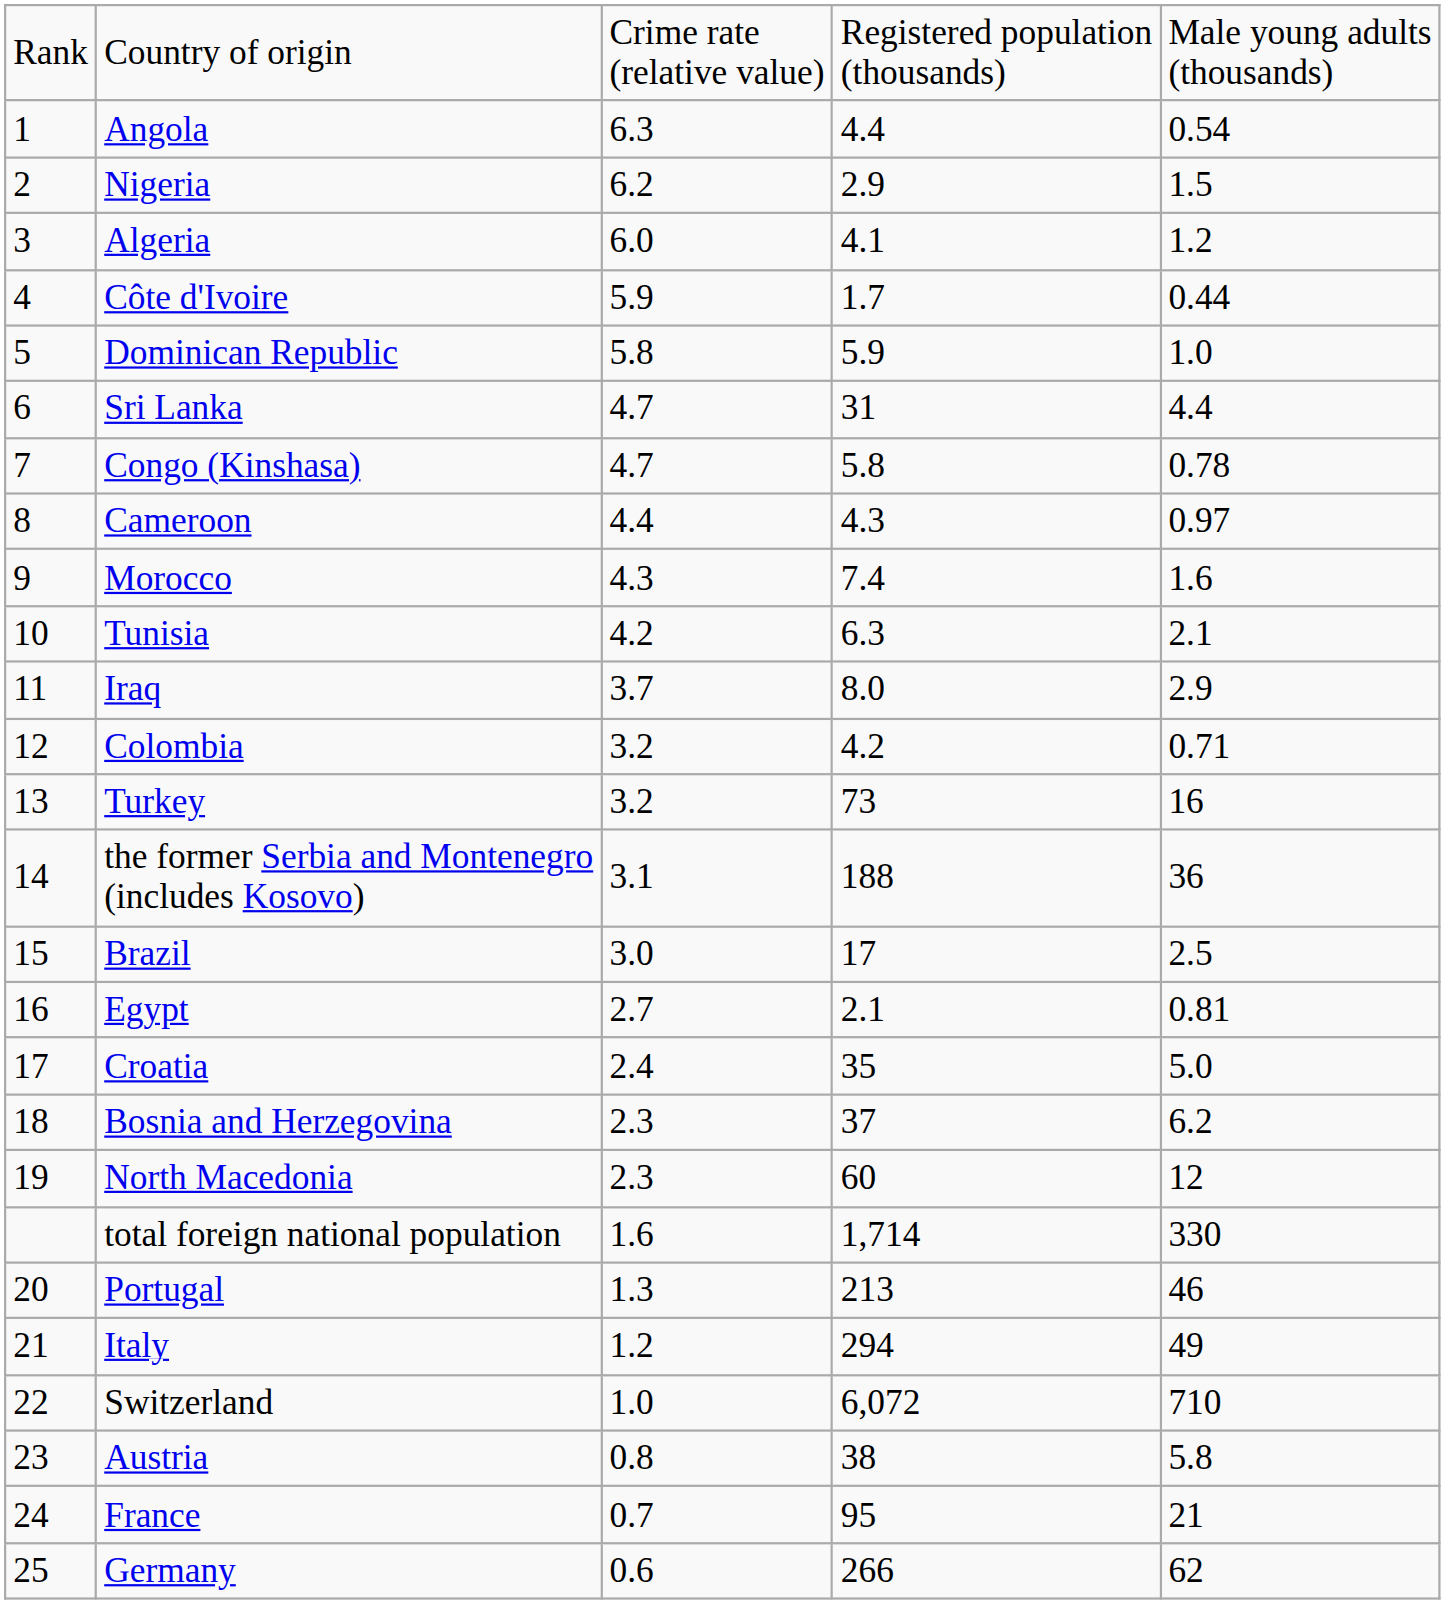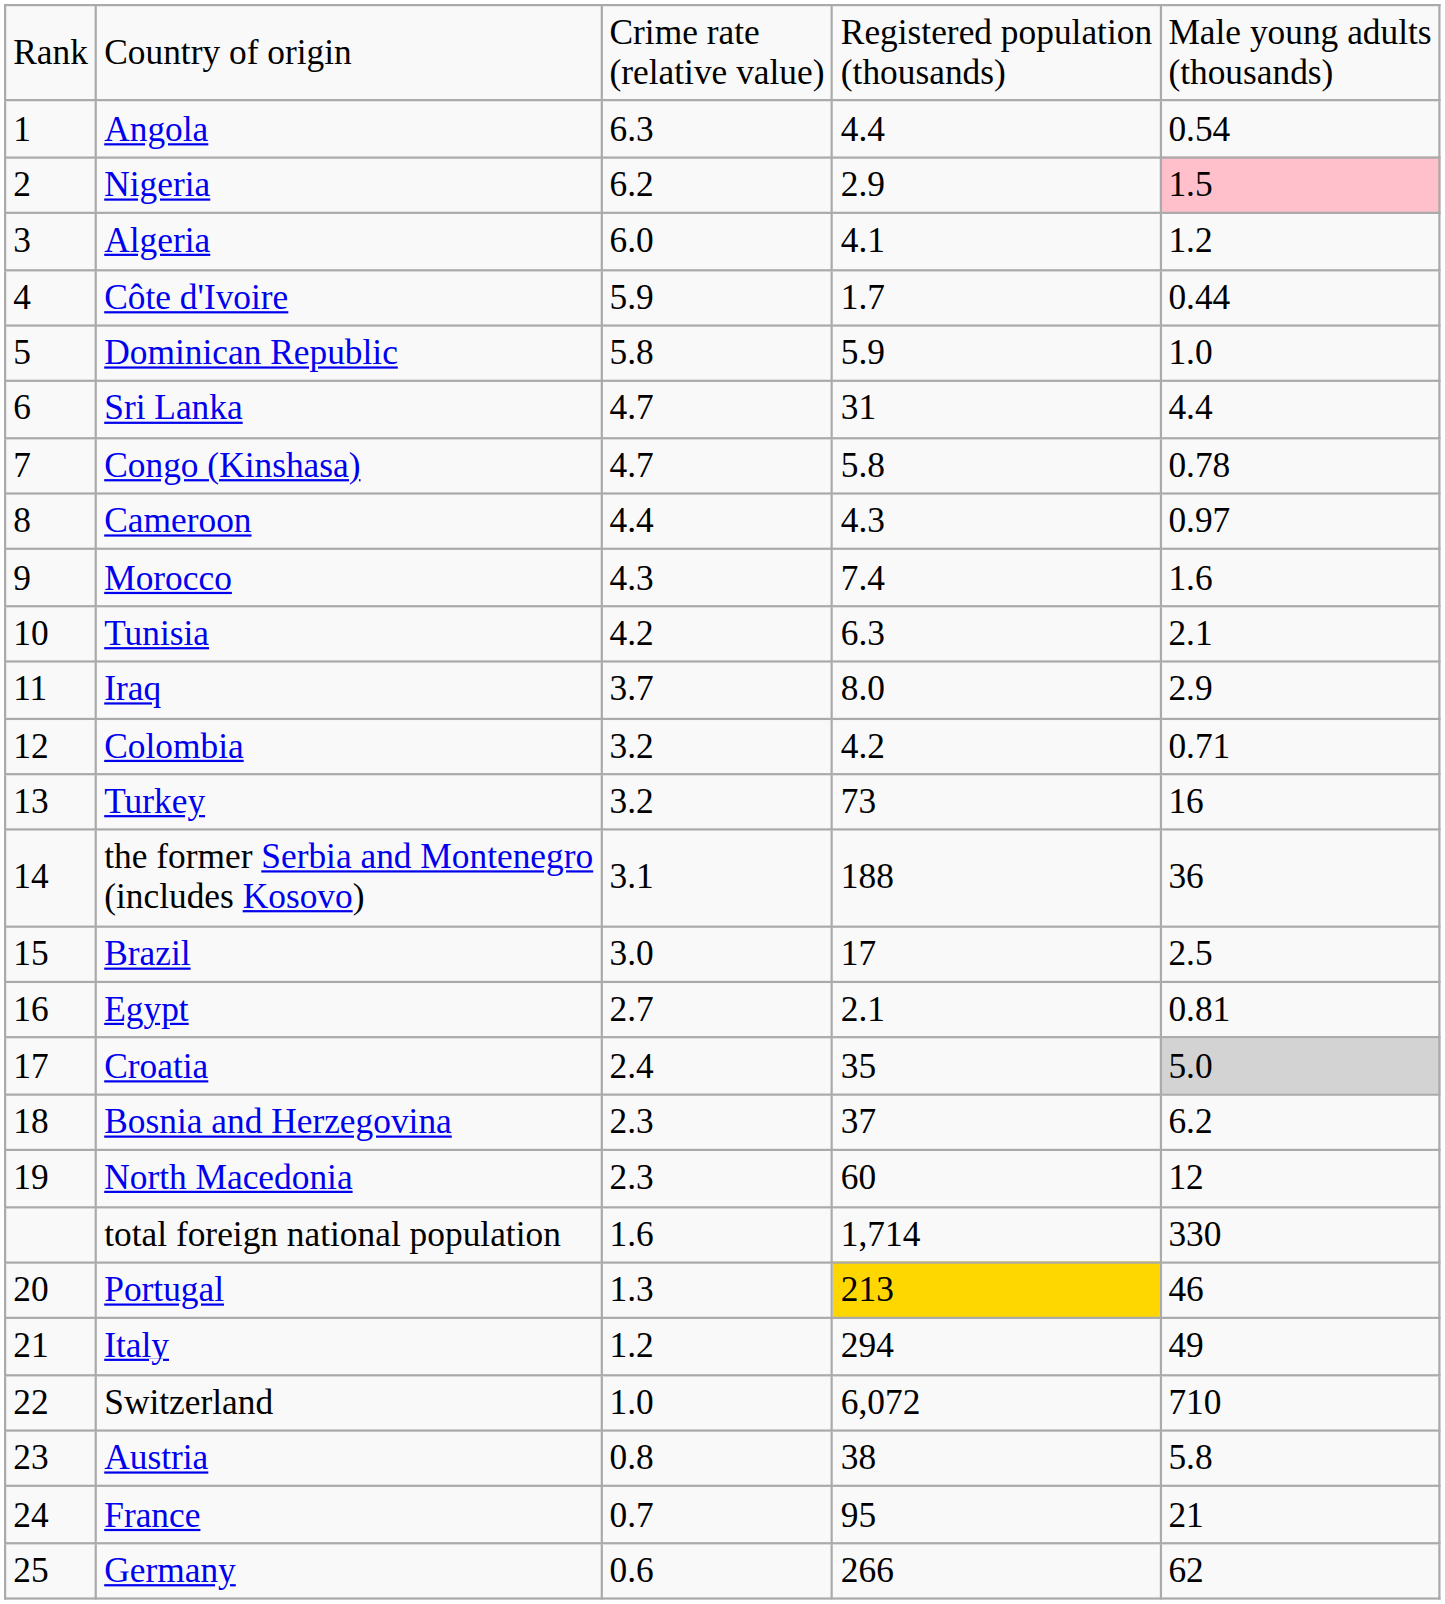Nigeria | column 5: no background -> pink background
Croatia | column 5: no background -> lightgrey background
Portugal | column 4: no background -> gold background
